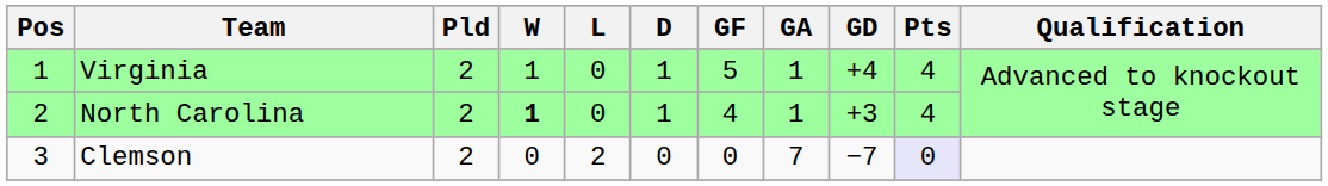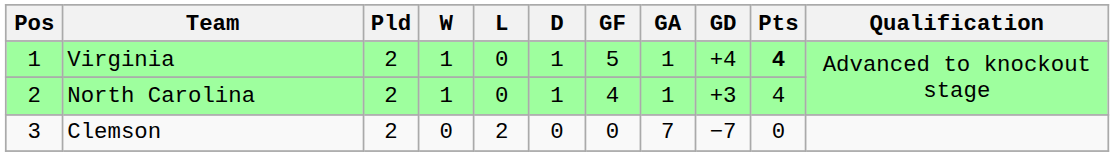Virginia | Pts: normal -> bold
North Carolina | W: bold -> normal
Clemson | Pts: lavender background -> no background
